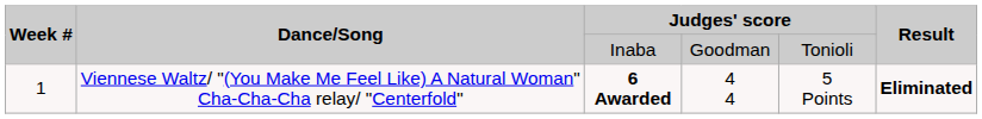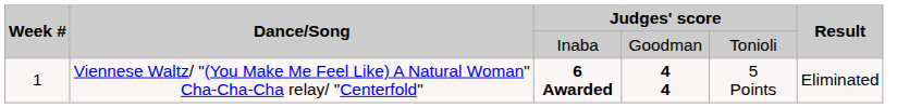1 | column 4: normal -> bold
1 | Result: bold -> normal
